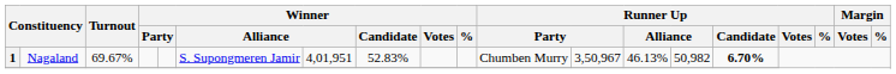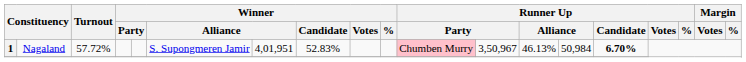1 | Turnout: 69.67% -> 57.72%
1 | column 11: no background -> pink background
1 | column 14: 50,982 -> 50,984
